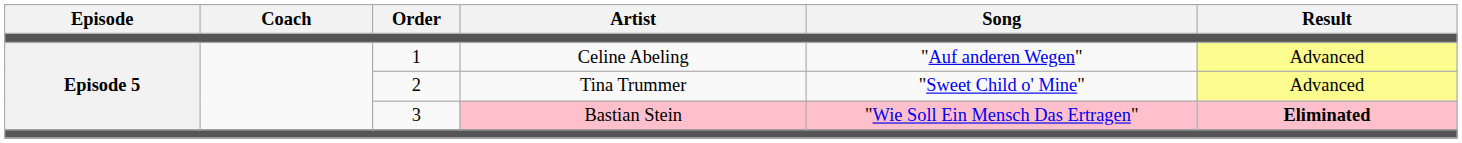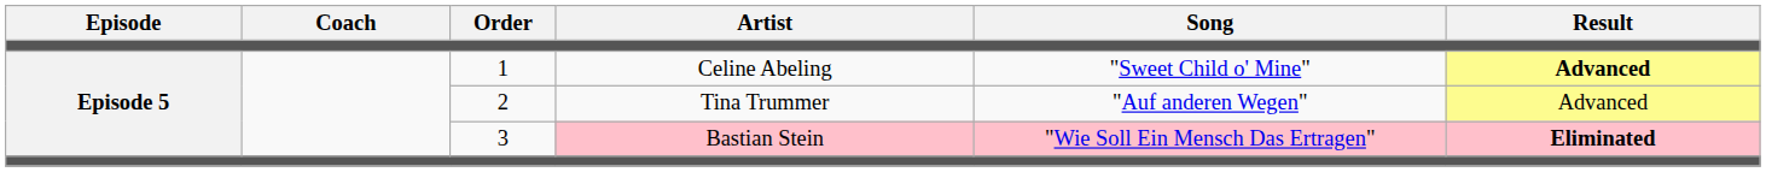1 | Song: "Auf anderen Wegen" -> "Sweet Child o' Mine"
1 | Result: normal -> bold
2 | Song: "Sweet Child o' Mine" -> "Auf anderen Wegen"
